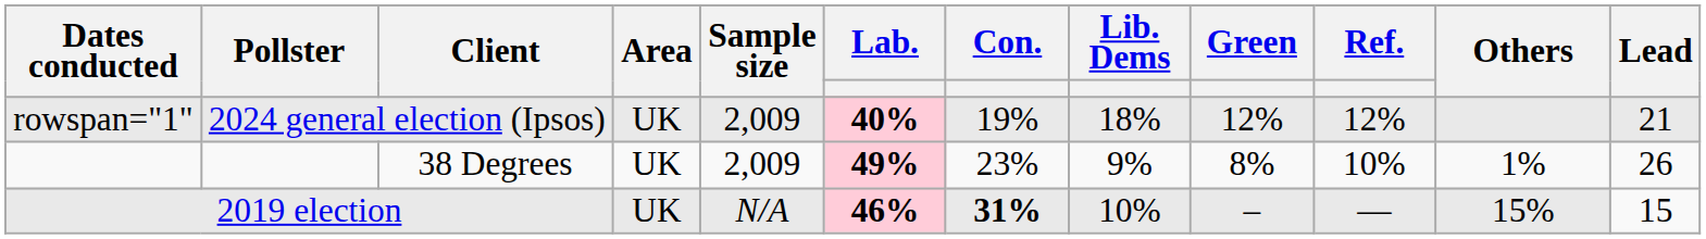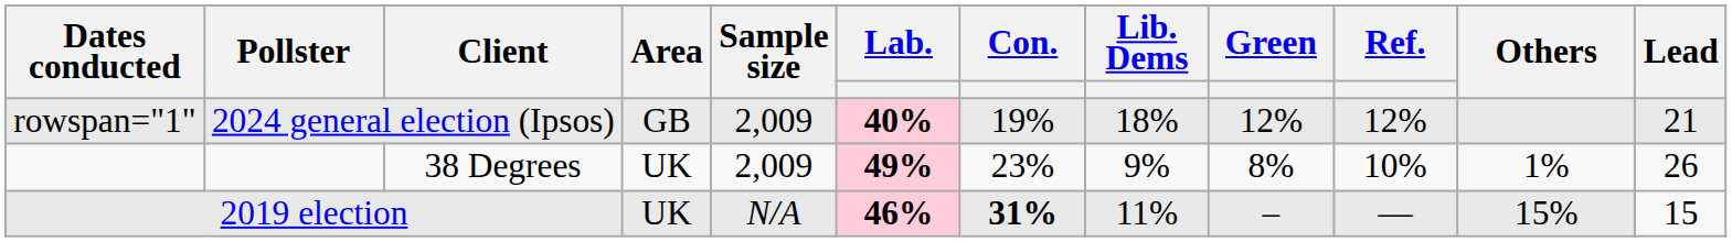rowspan="1" | Area: UK -> GB
2019 election | Lib. Dems: 10% -> 11%
